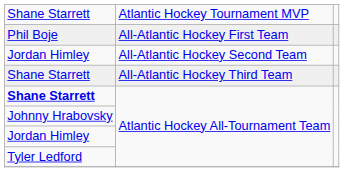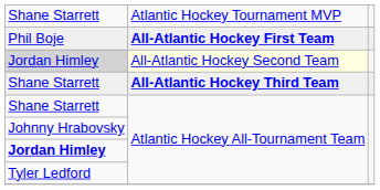row 2 | column 2: normal -> bold
row 3 | column 1: no background -> lightgrey background
row 3 | column 2: no background -> lightyellow background
row 4 | column 2: normal -> bold
row 5 | column 1: bold -> normal
row 7 | column 1: normal -> bold
